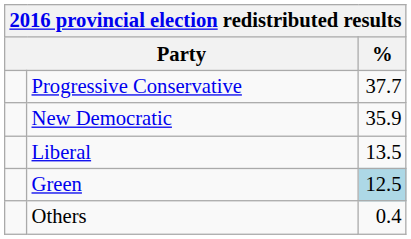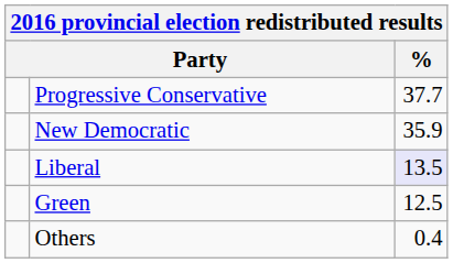Liberal | %: no background -> lavender background
Green | %: lightblue background -> no background
